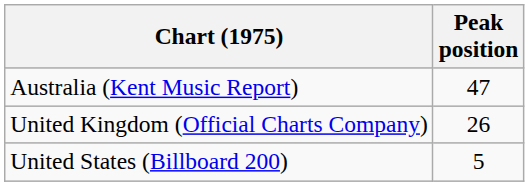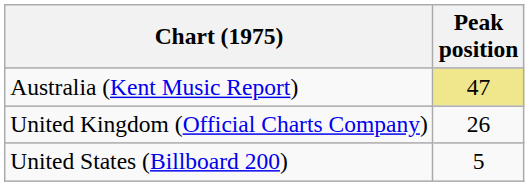Australia (Kent Music Report) | Peak position: no background -> khaki background
